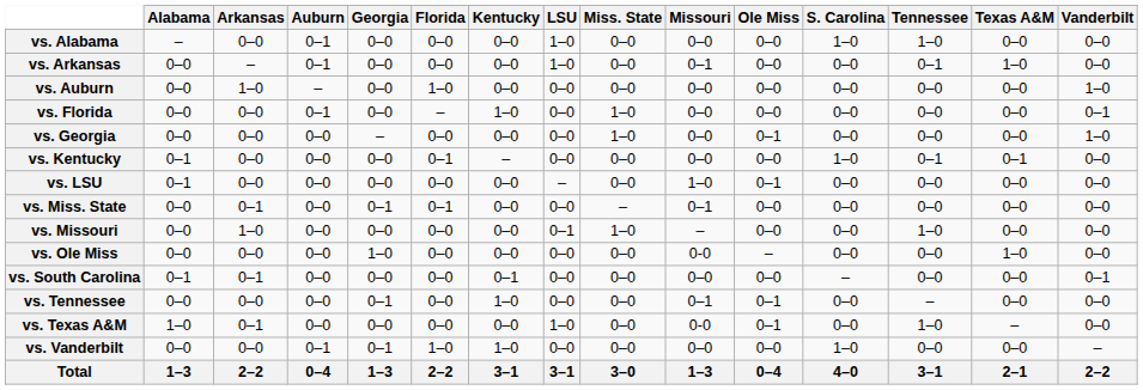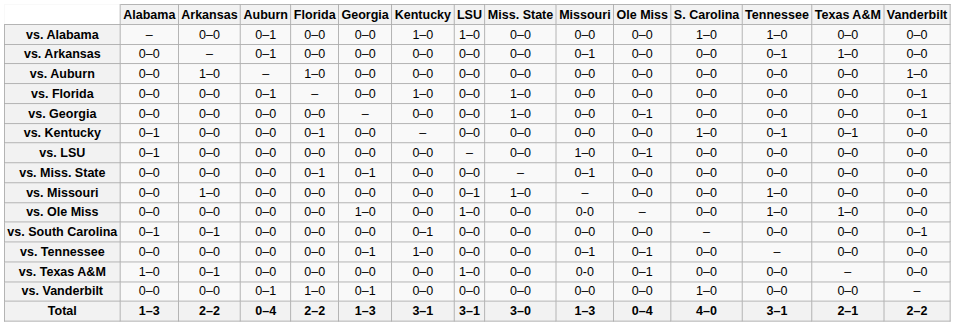columns swapped: Florida <-> Georgia
vs. Alabama | Kentucky: 0–0 -> 1–0
vs. Arkansas | LSU: 1–0 -> 0–0
vs. Georgia | Vanderbilt: 1–0 -> 0–1
vs. Miss. State | Arkansas: 0–1 -> 0–0
vs. Ole Miss | LSU: 0–0 -> 1–0
vs. Ole Miss | Tennessee: 0–0 -> 1–0
vs. Texas A&M | Tennessee: 1–0 -> 0–0
vs. Vanderbilt | Kentucky: 1–0 -> 0–0
